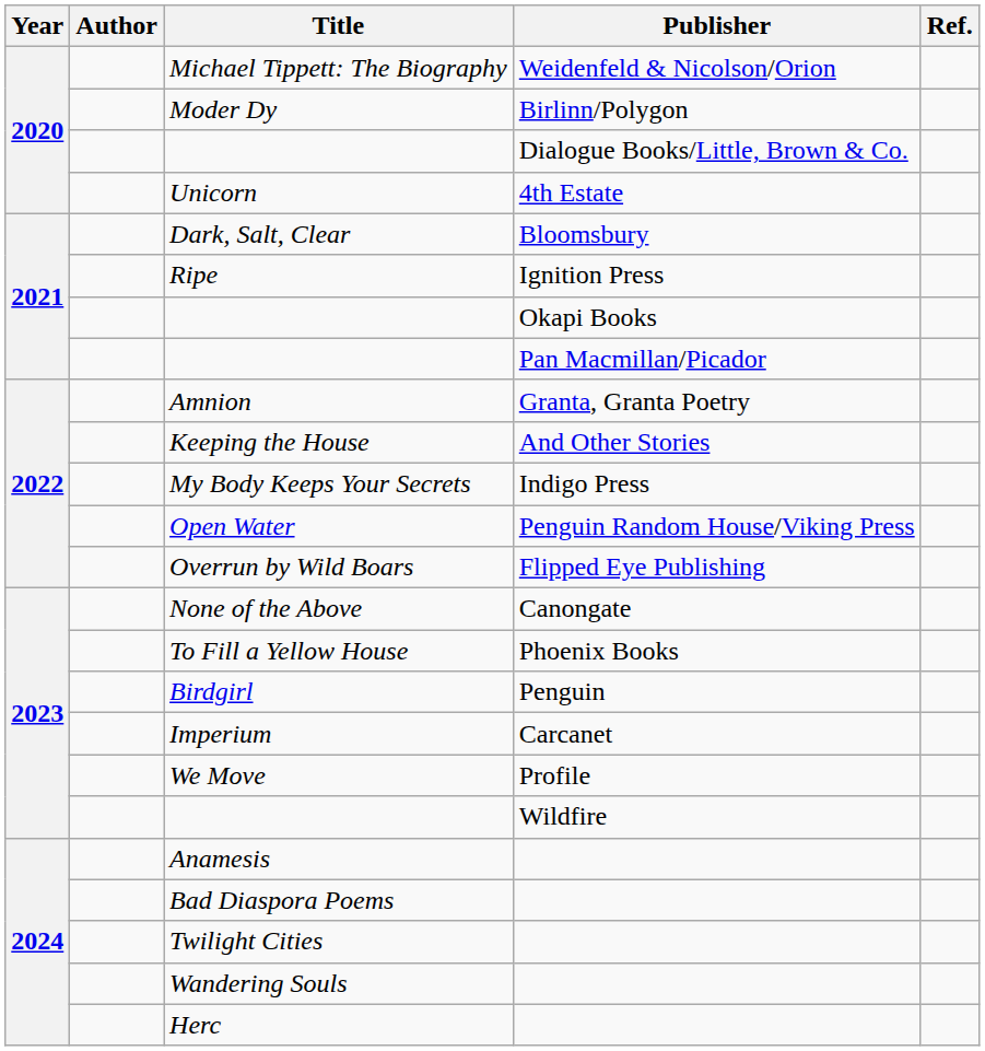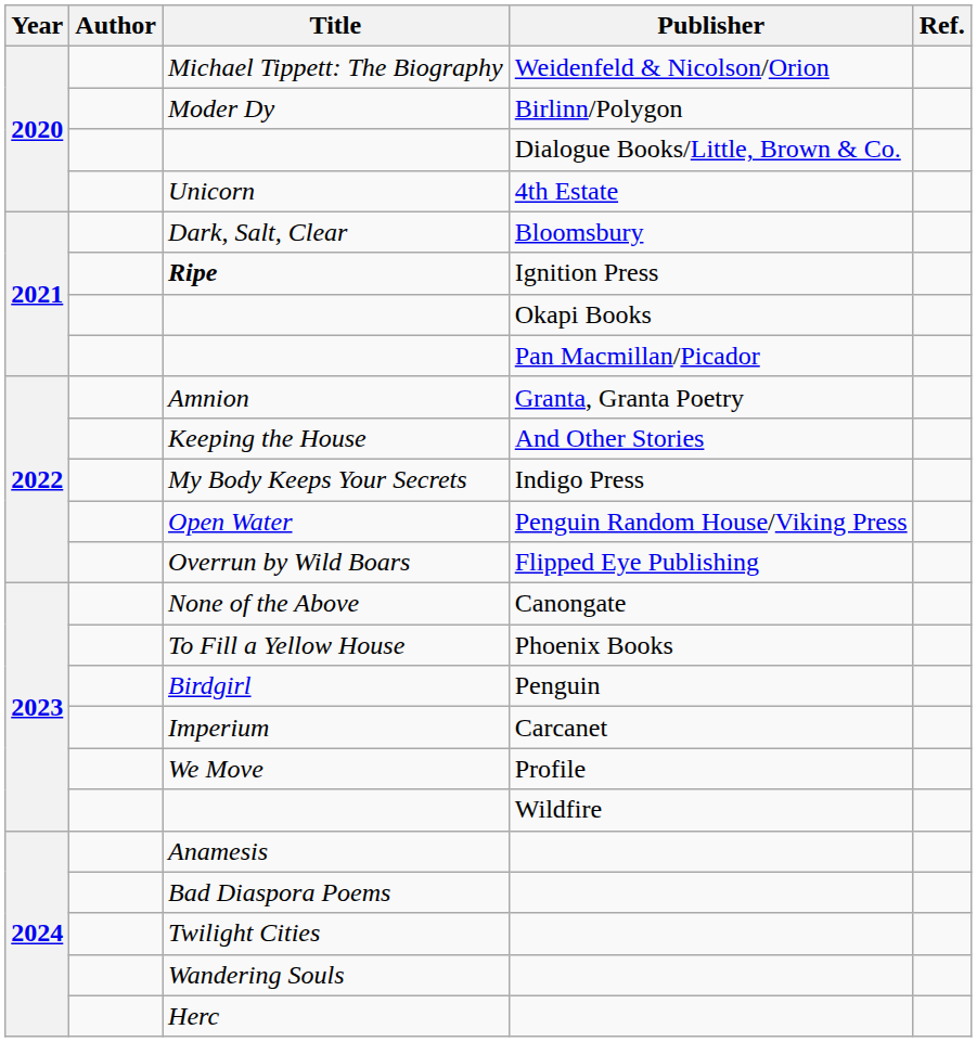Ripe | Title: normal -> bold
